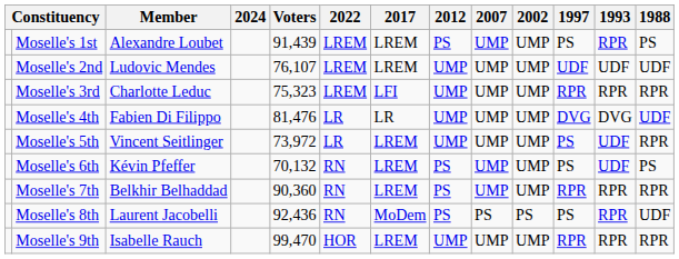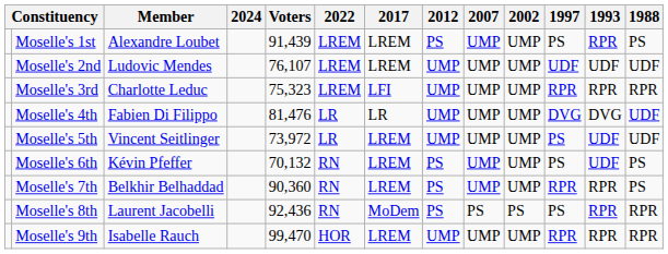Moselle's 5th | 1988: RPR -> UDF
Moselle's 7th | 1988: RPR -> PS
Moselle's 8th | 1988: UDF -> RPR
